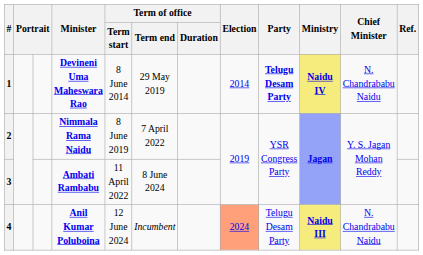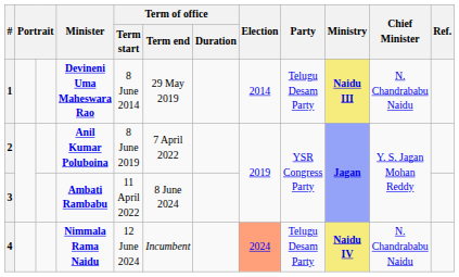1 | Party: bold -> normal
1 | Ministry: Naidu IV -> Naidu III
2 | Minister: Nimmala Rama Naidu -> Anil Kumar Poluboina
4 | Minister: Anil Kumar Poluboina -> Nimmala Rama Naidu
4 | Ministry: Naidu III -> Naidu IV
